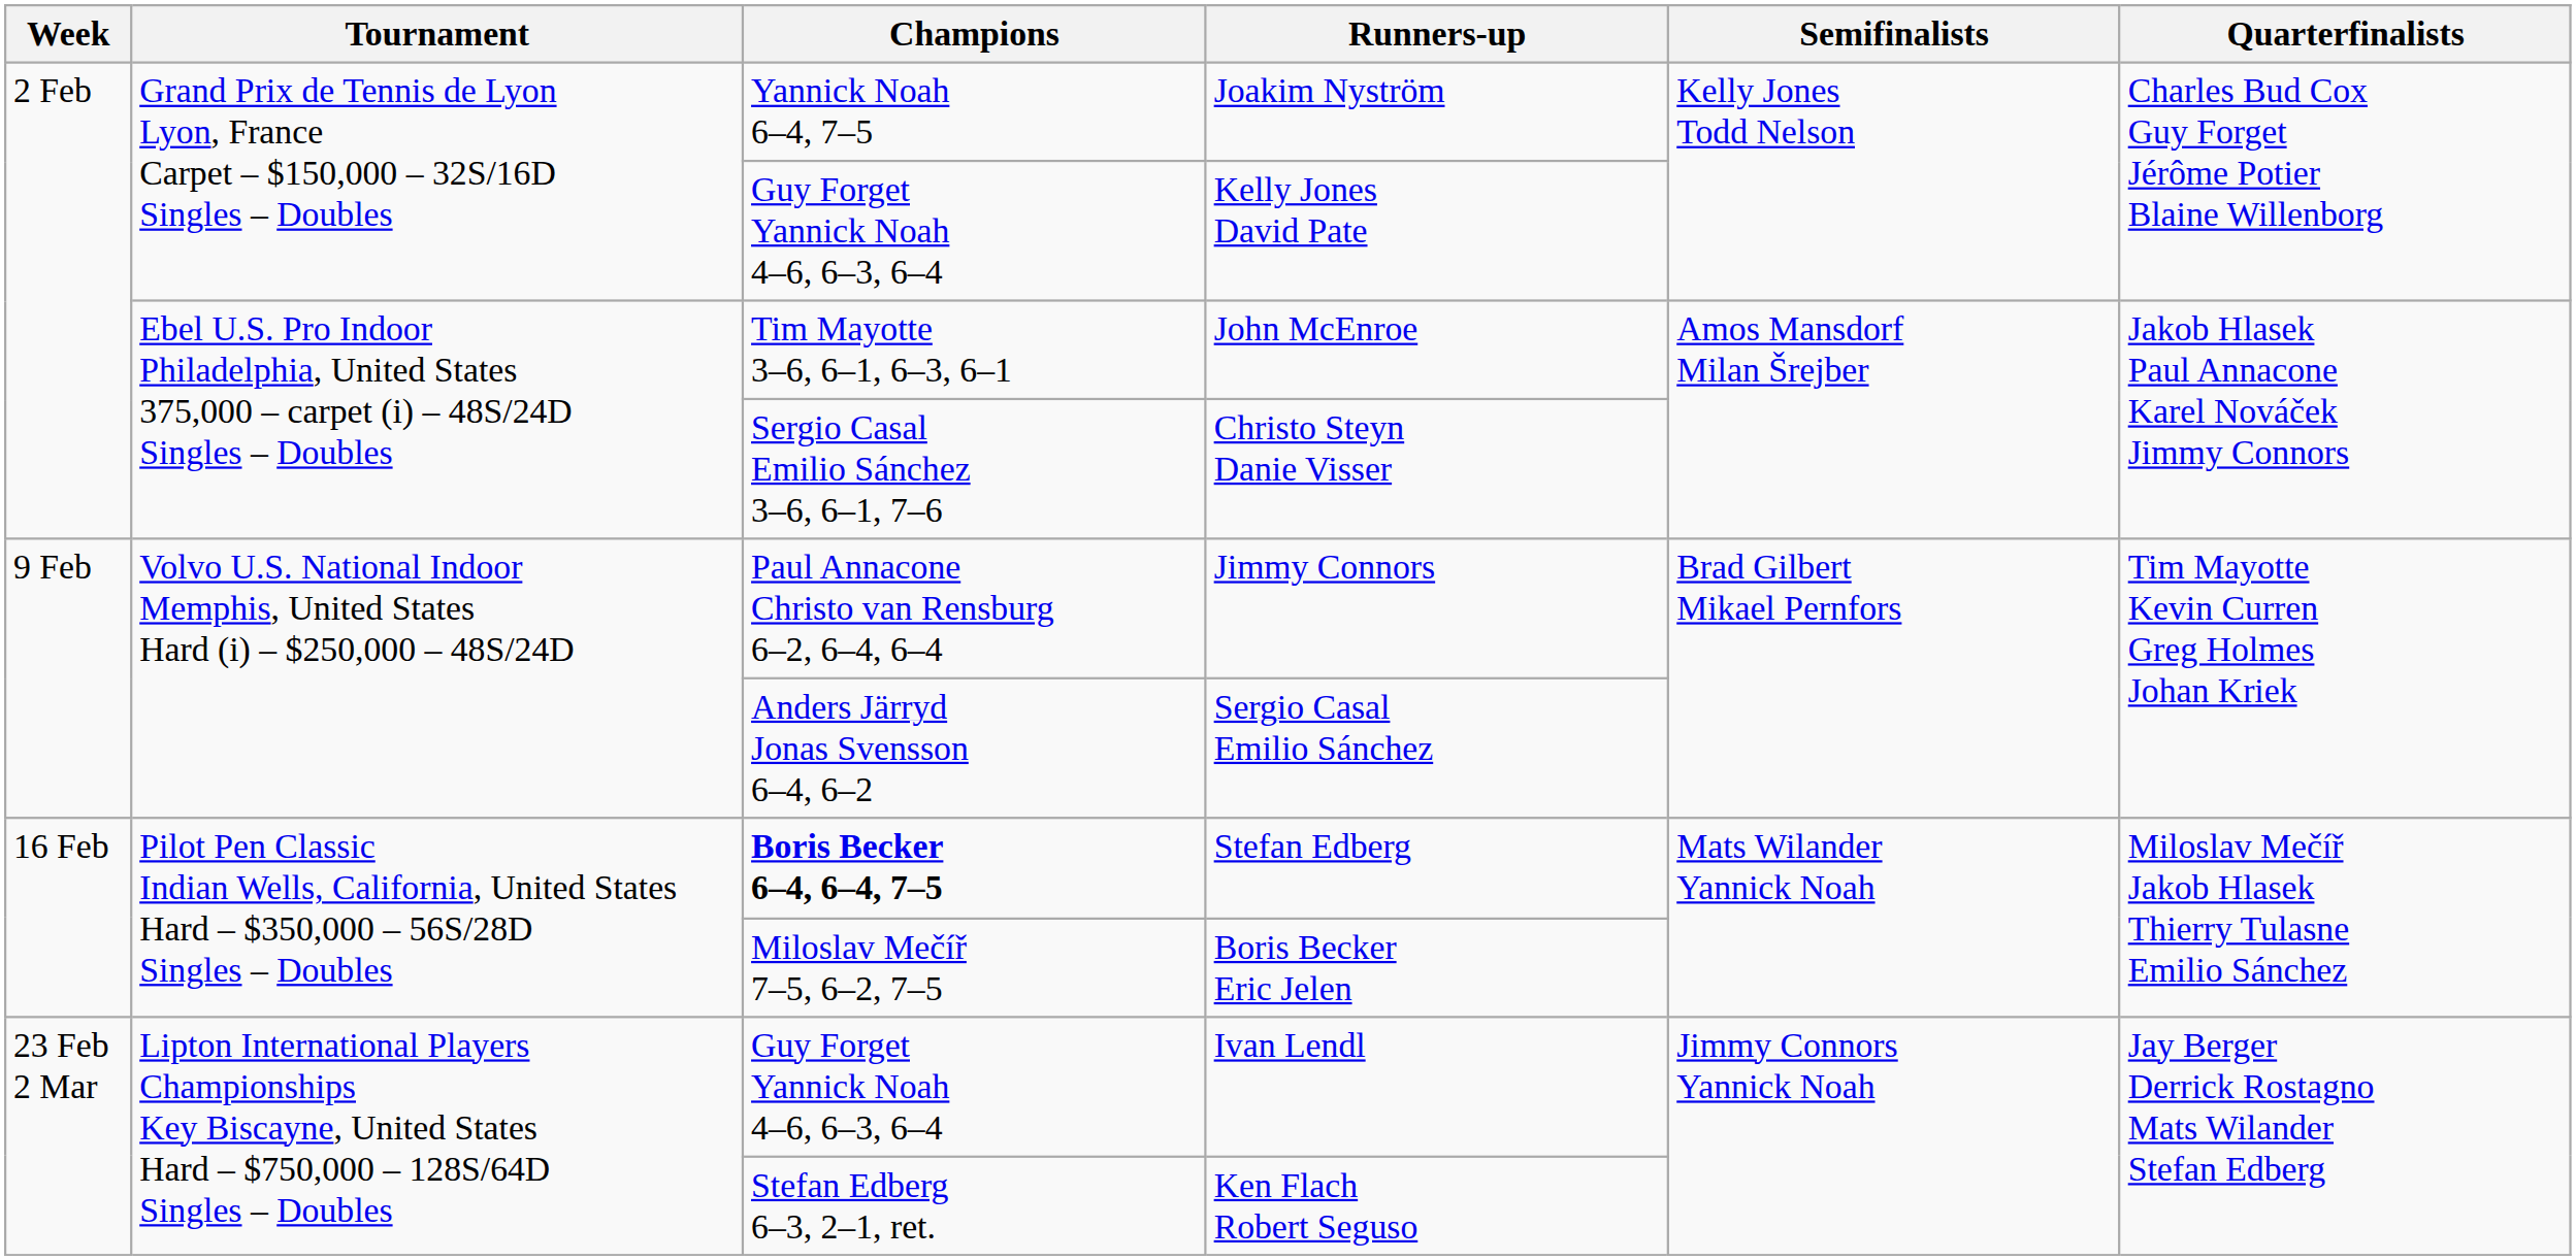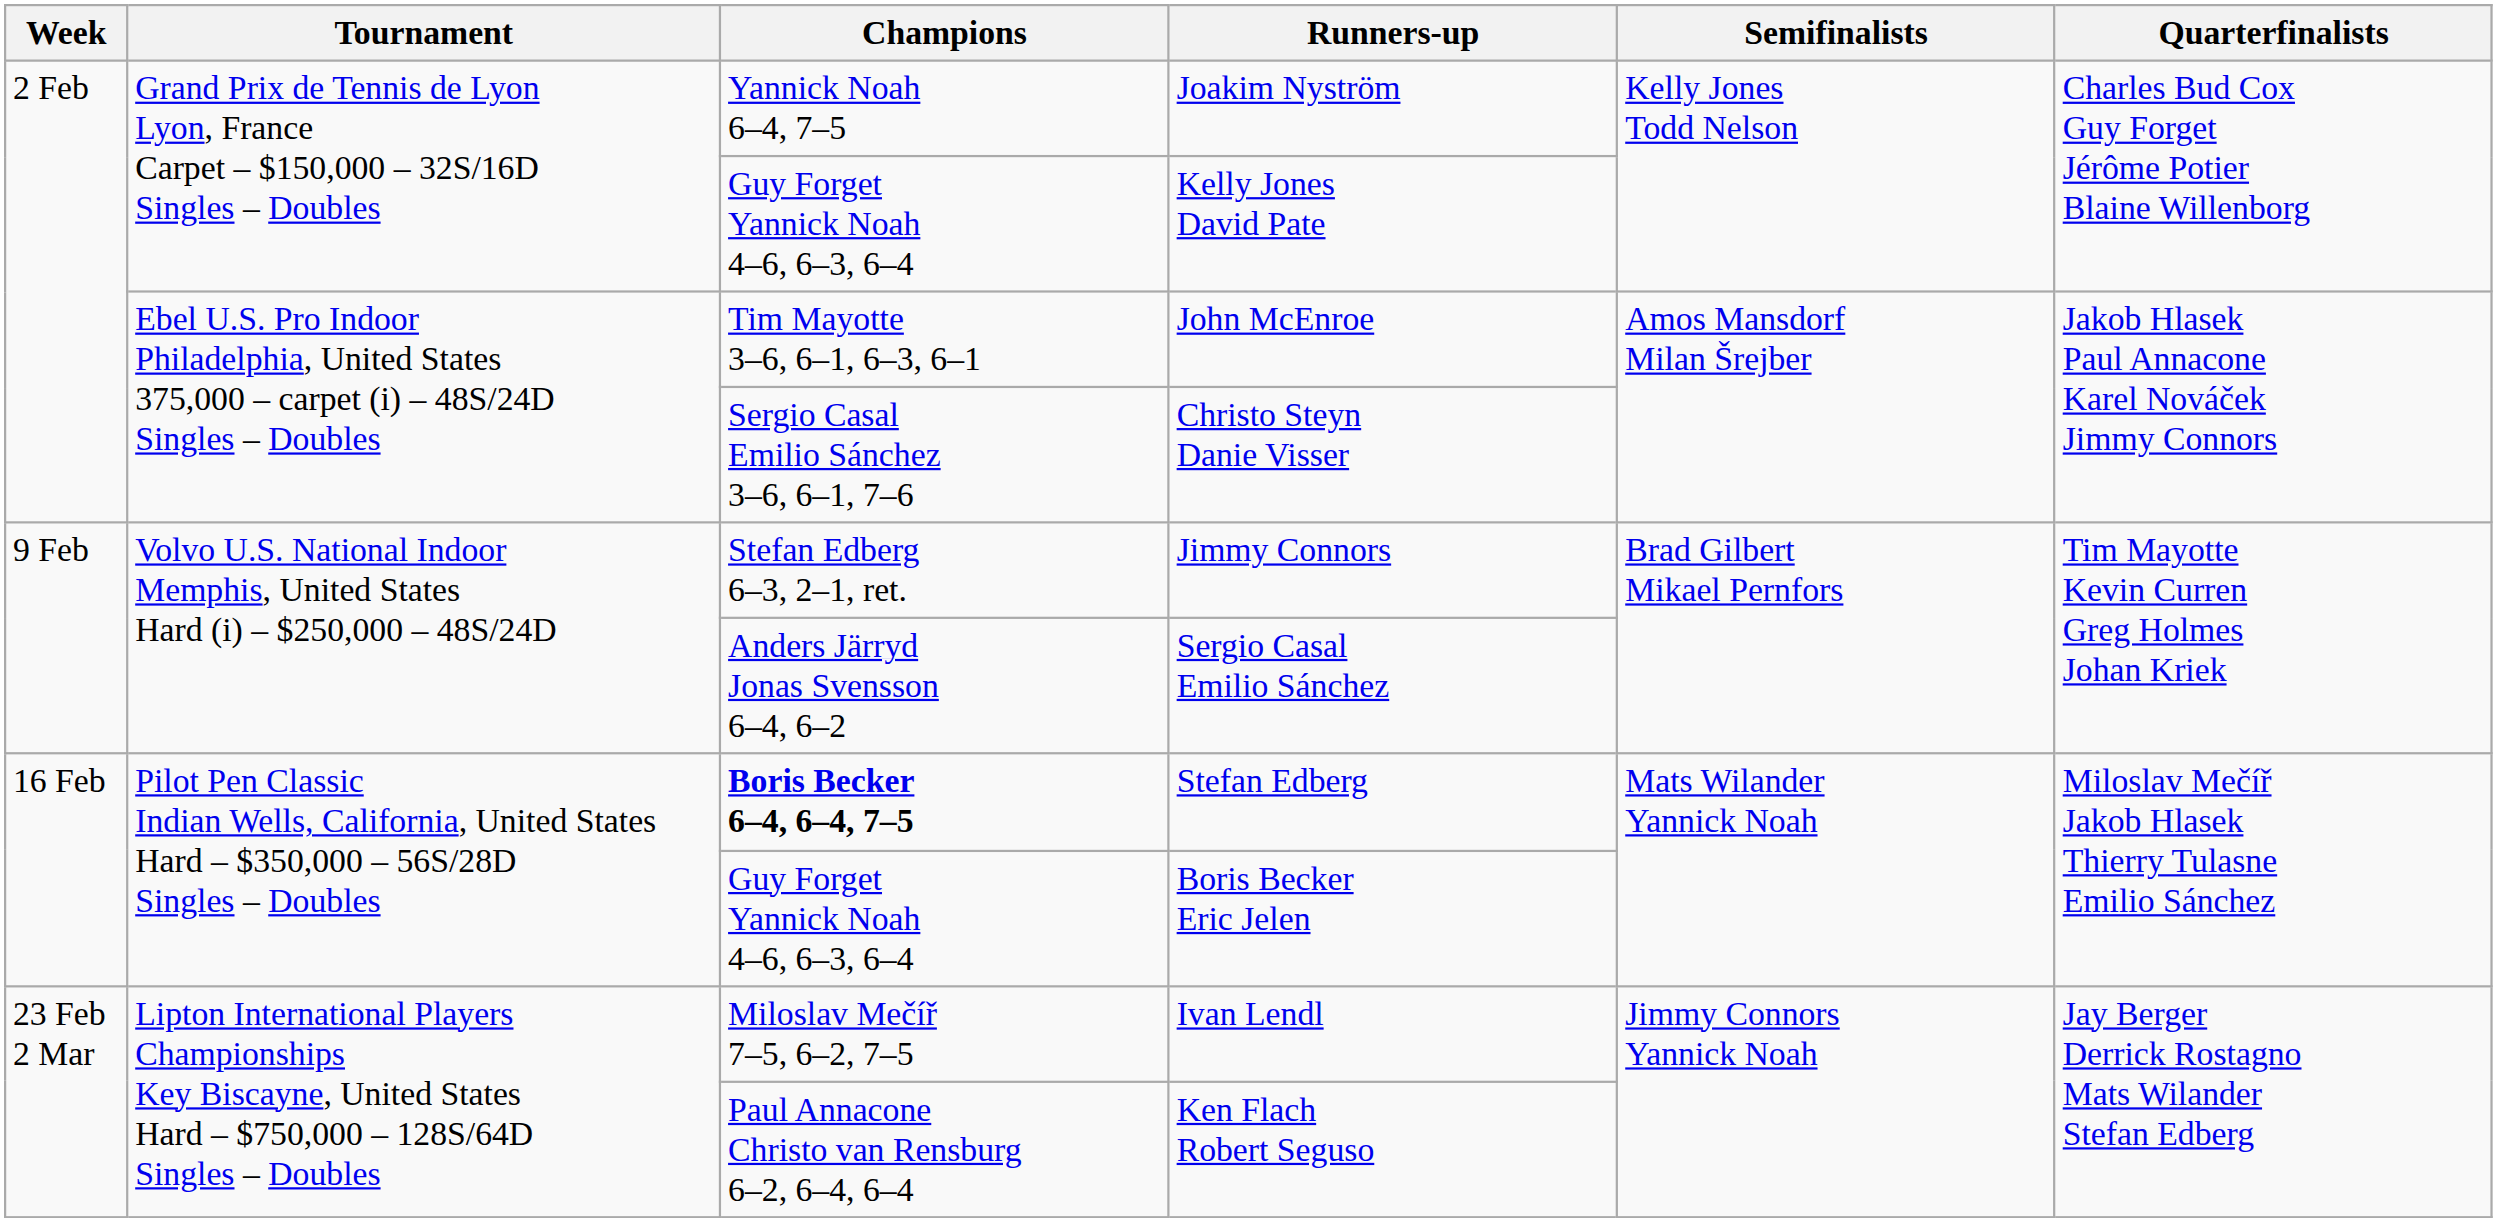Jimmy Connors | Champions: Paul Annacone Christo van Rensburg 6–2, 6–4, 6–4 -> Stefan Edberg 6–3, 2–1, ret.
Boris Becker Eric Jelen | Champions: Miloslav Mečíř 7–5, 6–2, 7–5 -> Guy Forget Yannick Noah 4–6, 6–3, 6–4
Ivan Lendl | Champions: Guy Forget Yannick Noah 4–6, 6–3, 6–4 -> Miloslav Mečíř 7–5, 6–2, 7–5
Ken Flach Robert Seguso | Champions: Stefan Edberg 6–3, 2–1, ret. -> Paul Annacone Christo van Rensburg 6–2, 6–4, 6–4
